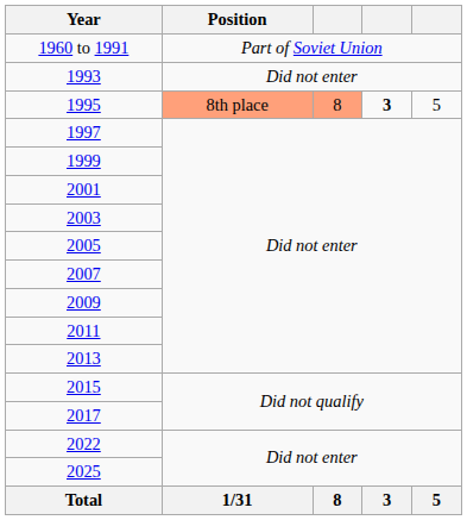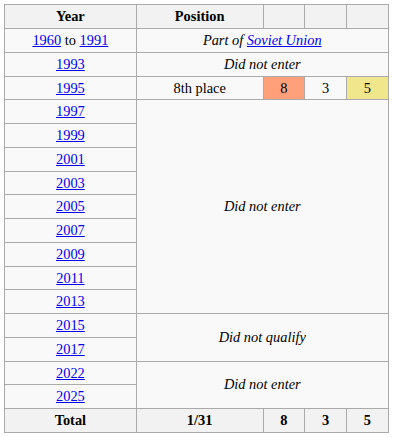1995 | Position: lightsalmon background -> no background
1995 | column 4: bold -> normal
1995 | column 5: no background -> khaki background
